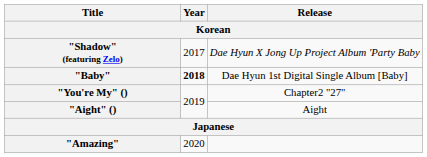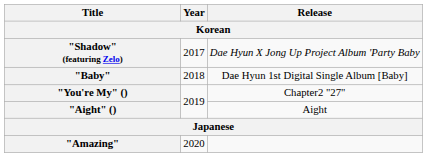"Baby" | Year: bold -> normal
